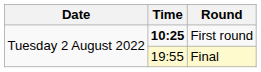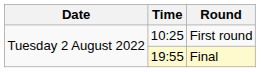First round | Time: bold -> normal
